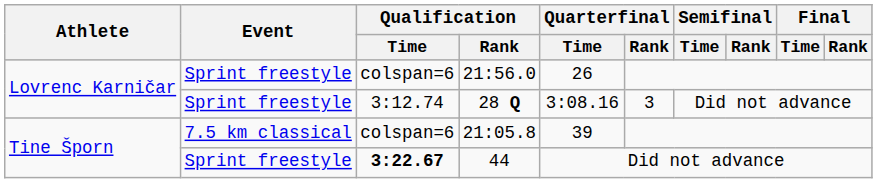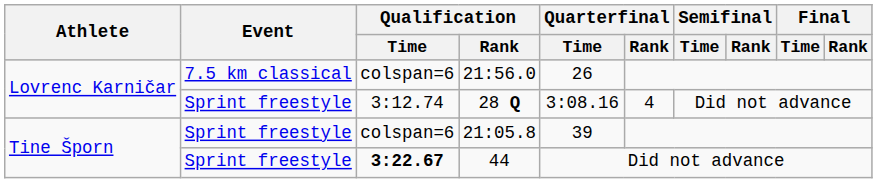21:56.0 | Event: Sprint freestyle -> 7.5 km classical
28 Q | Quarterfinal / Rank: 3 -> 4
21:05.8 | Event: 7.5 km classical -> Sprint freestyle
